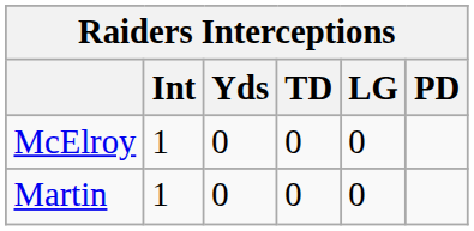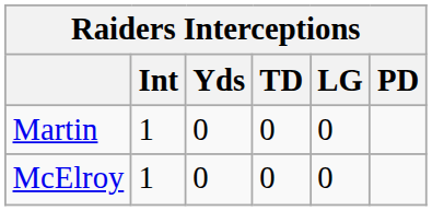rows swapped: Martin <-> McElroy
